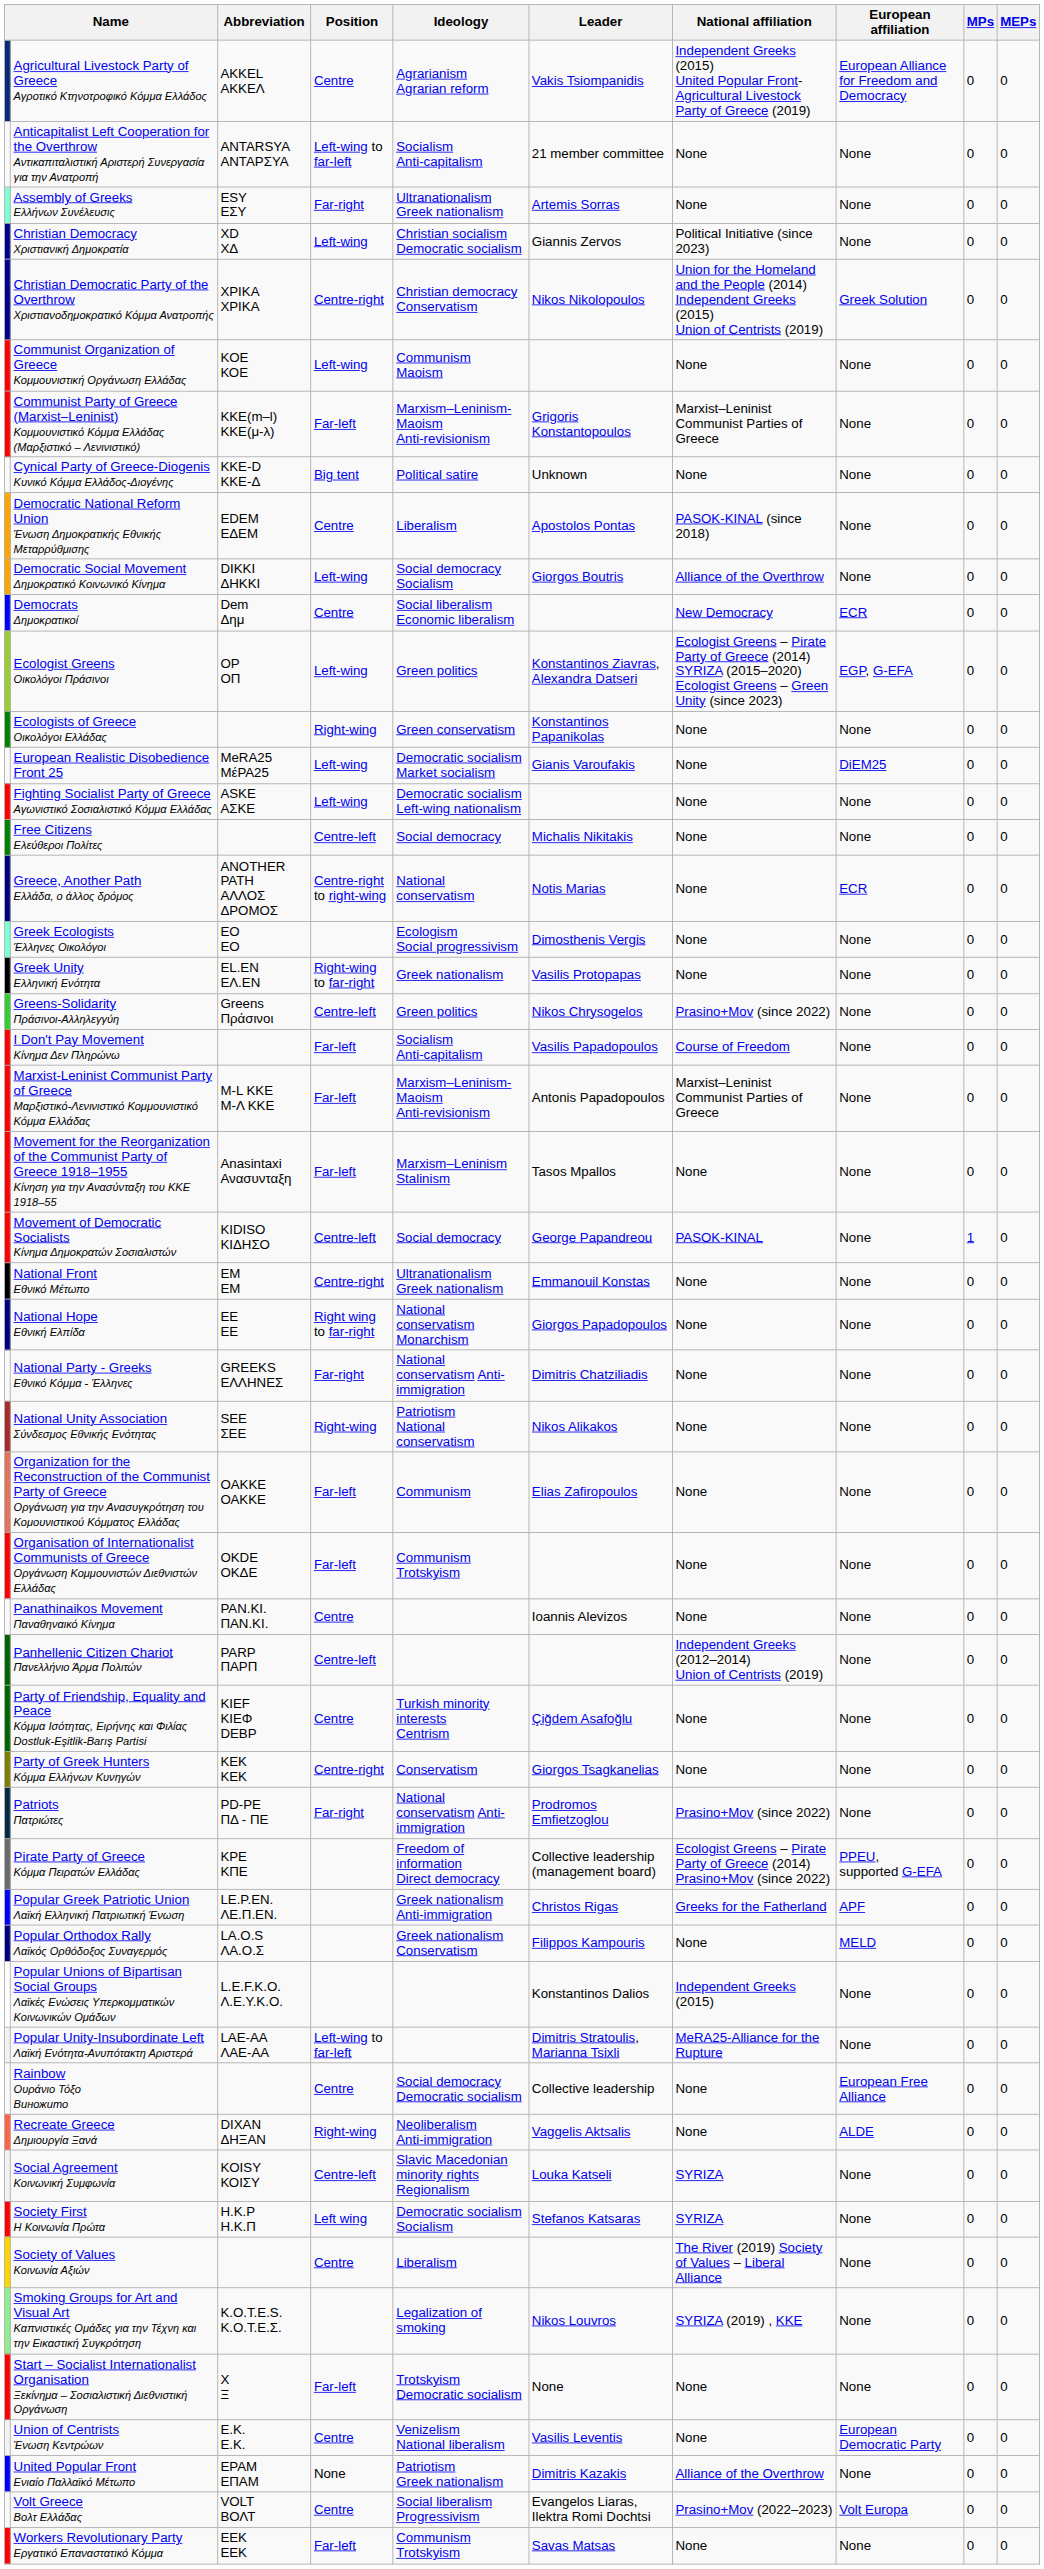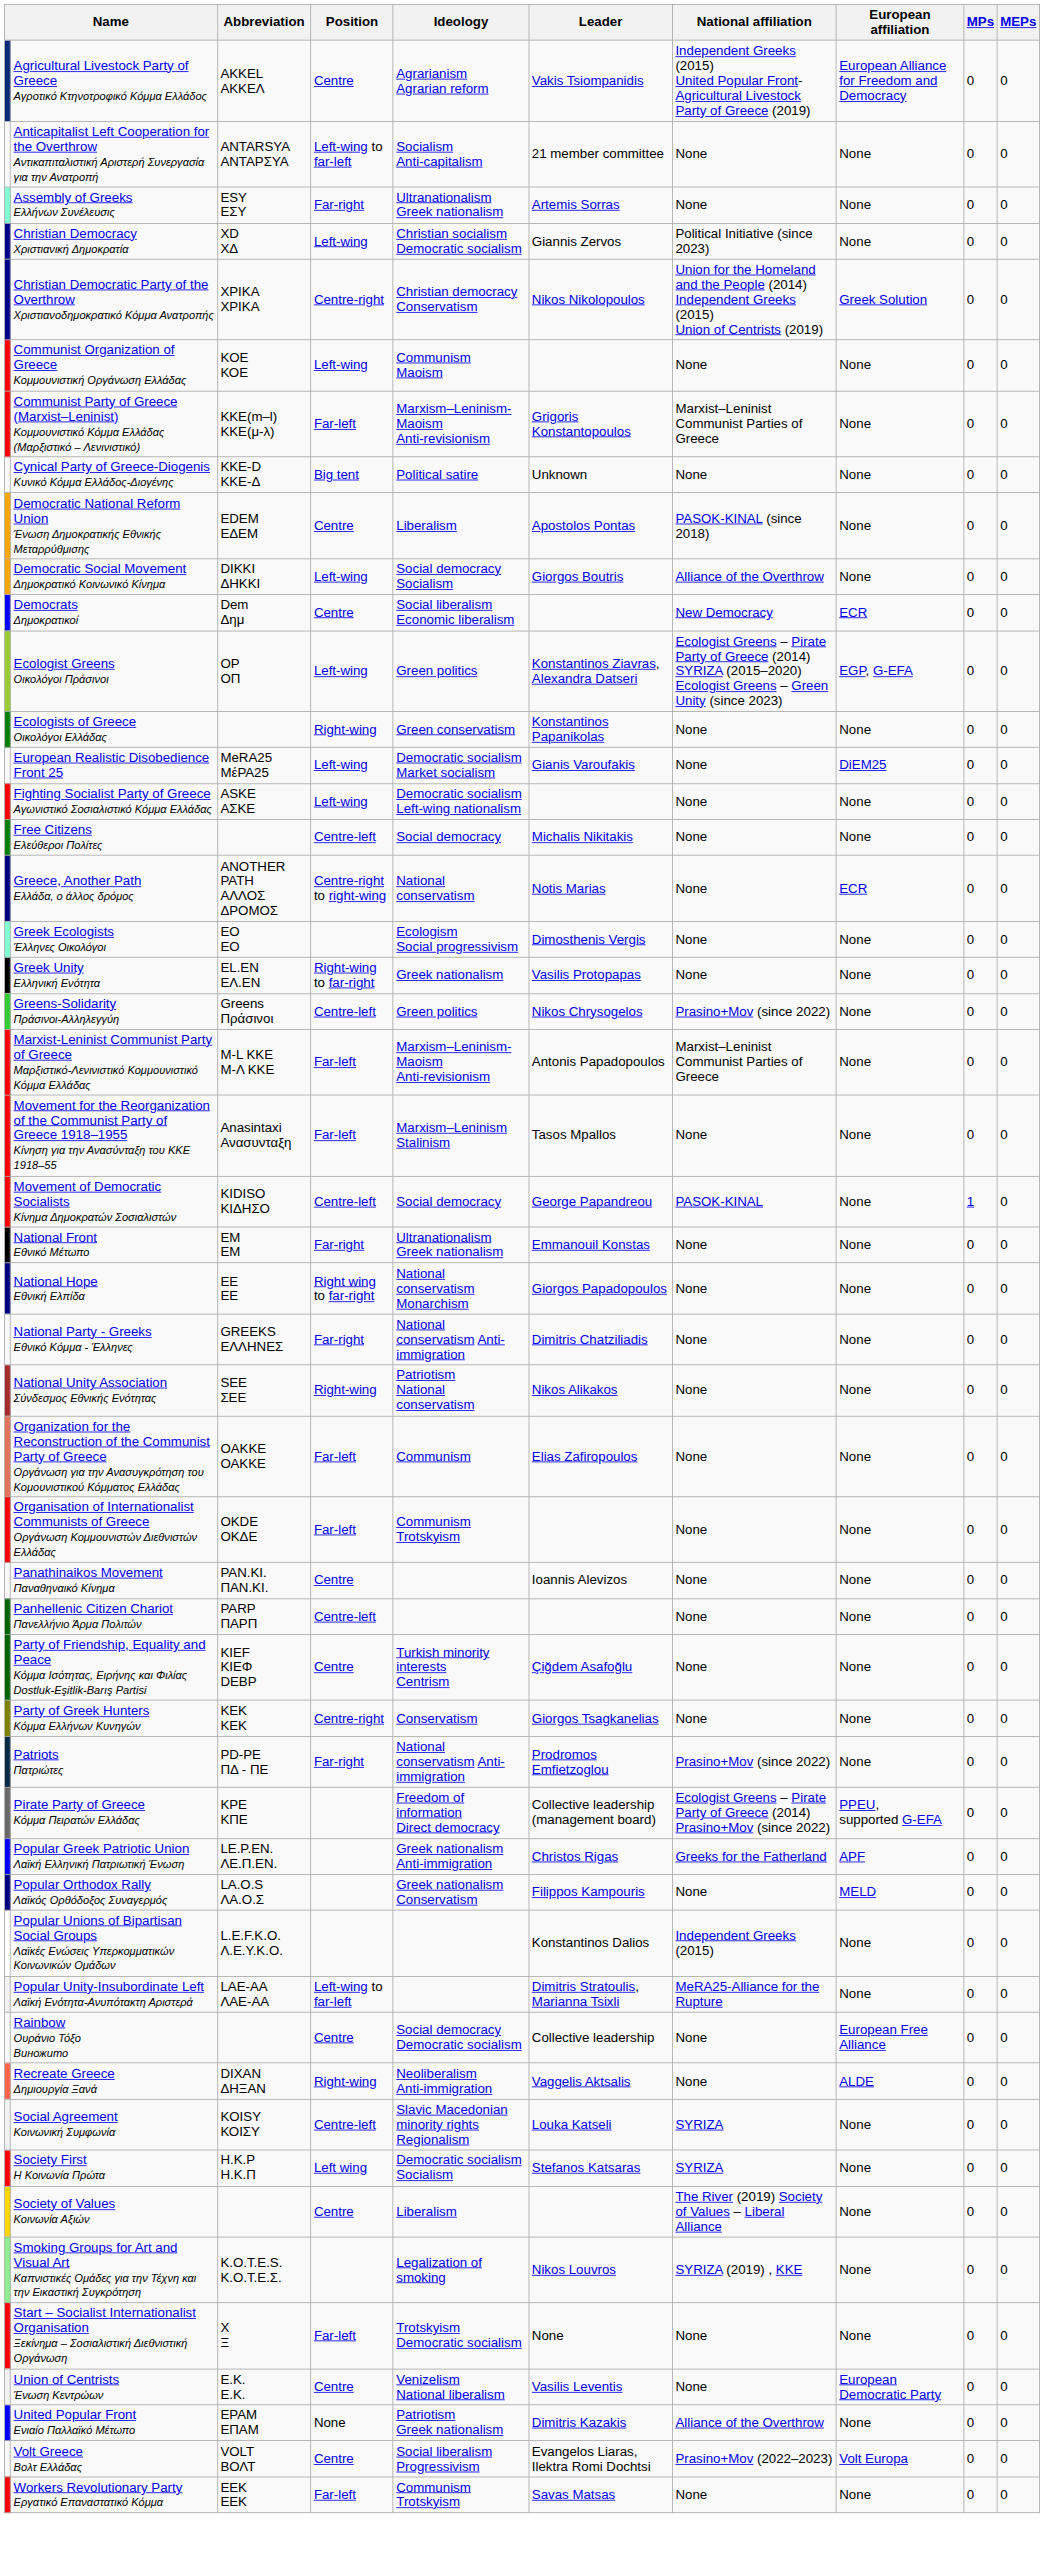- row: I Don't Pay Movement Κίνημα Δεν Πληρώνω | Far-left | Socialism Anti-capitalism | Vasilis Papadopoulos | Course of Freedom | None | 0 | 0
National Front Εθνικό Mέτωπο | Position: Centre-right -> Far-right
Panhellenic Citizen Chariot Πανελλήνιο Άρμα Πολιτών | National affiliation: Independent Greeks (2012–2014) Union of Centrists (2019) -> None
